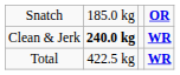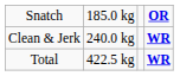Clean & Jerk | column 2: bold -> normal
